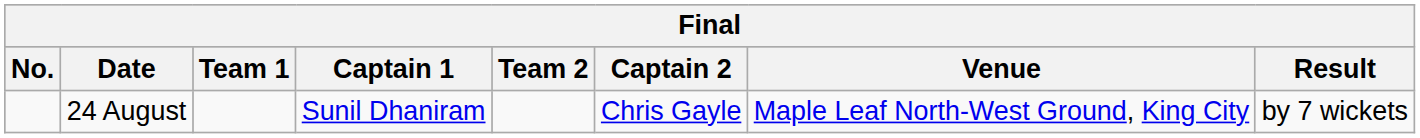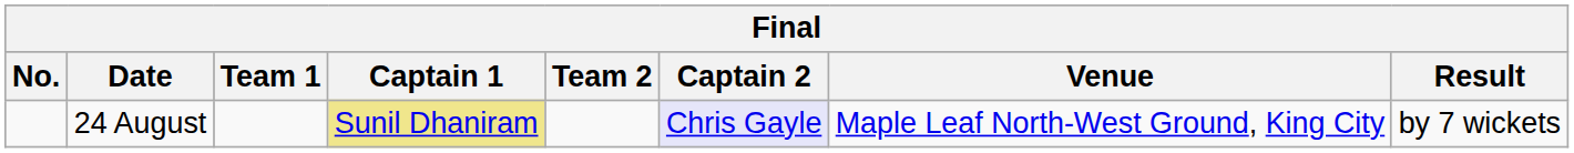24 August | Captain 1: no background -> khaki background
24 August | Captain 2: no background -> lavender background
